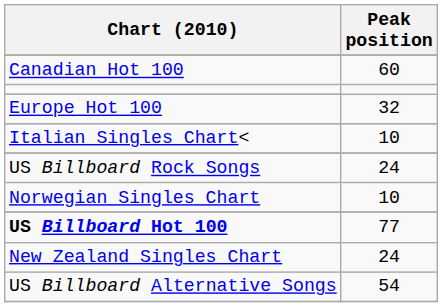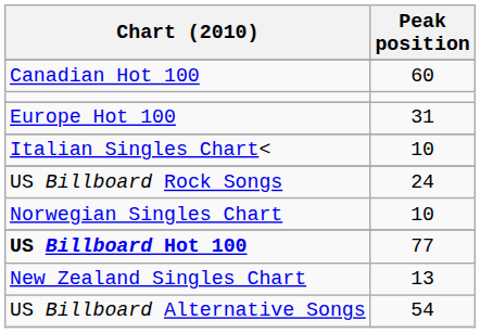row 4 | Peak position: 32 -> 31
row 9 | Peak position: 24 -> 13
